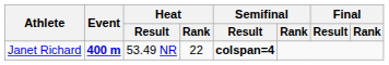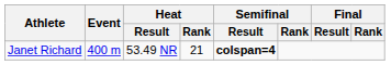Janet Richard | Event: bold -> normal
Janet Richard | Heat / Rank: 22 -> 21
